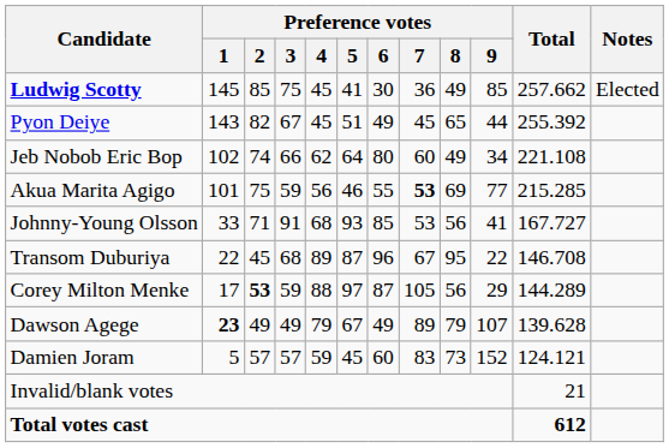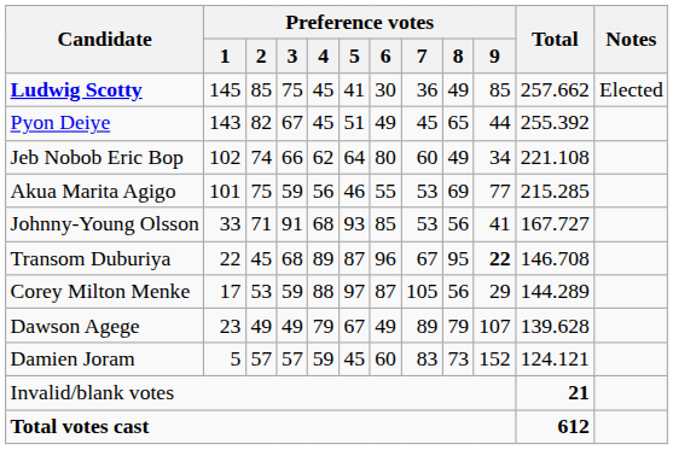Akua Marita Agigo | Preference votes / 7: bold -> normal
Transom Duburiya | Preference votes / 9: normal -> bold
Corey Milton Menke | Preference votes / 2: bold -> normal
Dawson Agege | Preference votes / 1: bold -> normal
Invalid/blank votes | Total: normal -> bold
